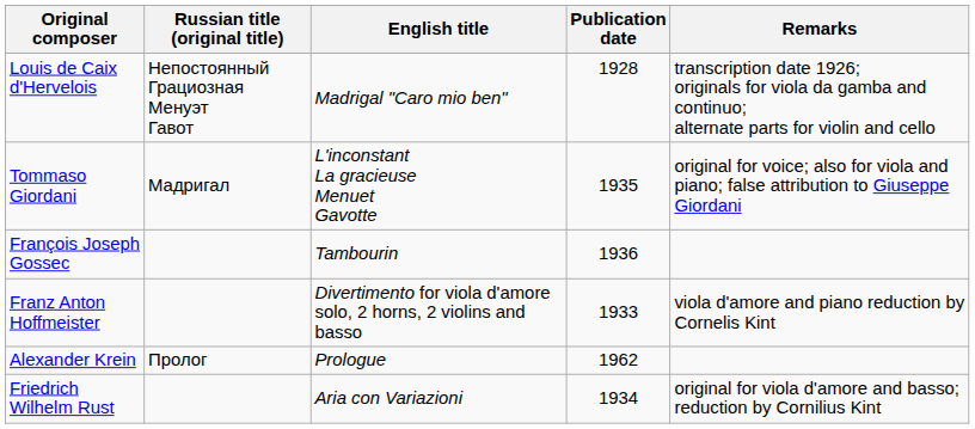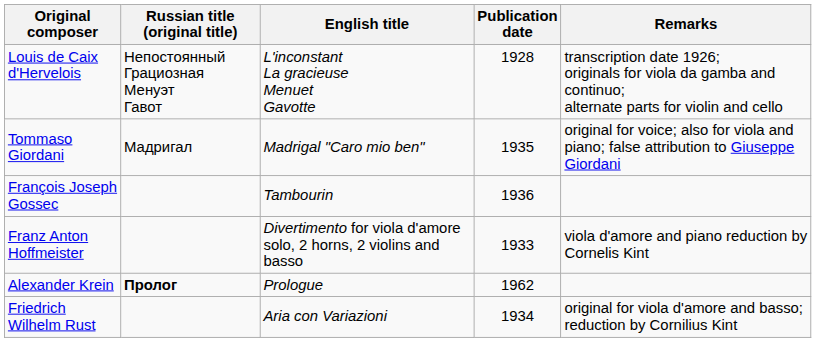Louis de Caix d'Hervelois | English title: Madrigal "Caro mio ben" -> L'inconstant La gracieuse Menuet Gavotte
Tommaso Giordani | English title: L'inconstant La gracieuse Menuet Gavotte -> Madrigal "Caro mio ben"
Alexander Krein | Russian title (original title): normal -> bold
